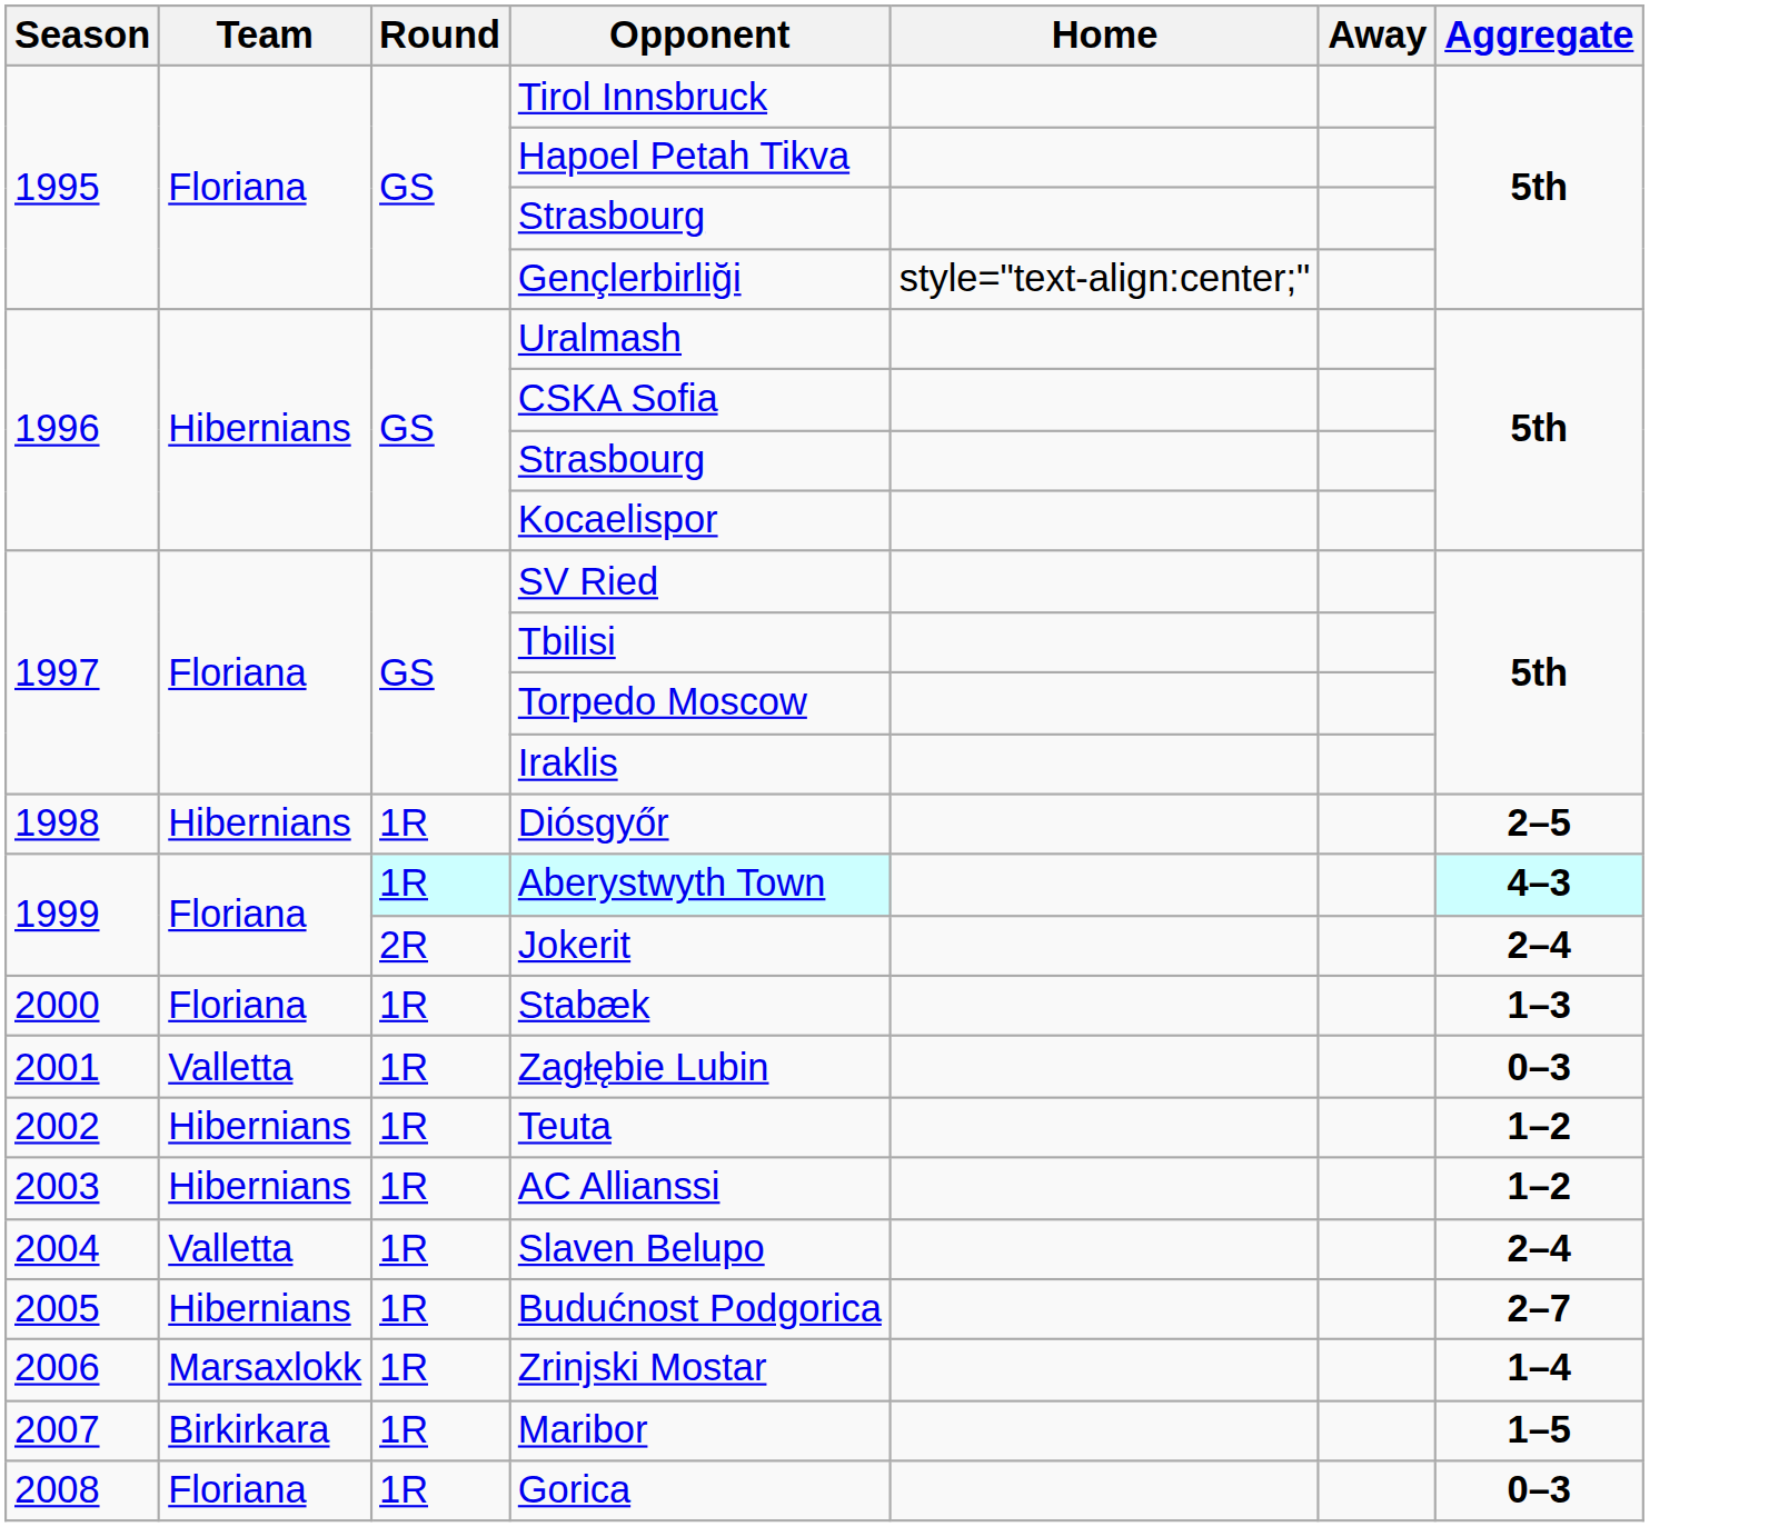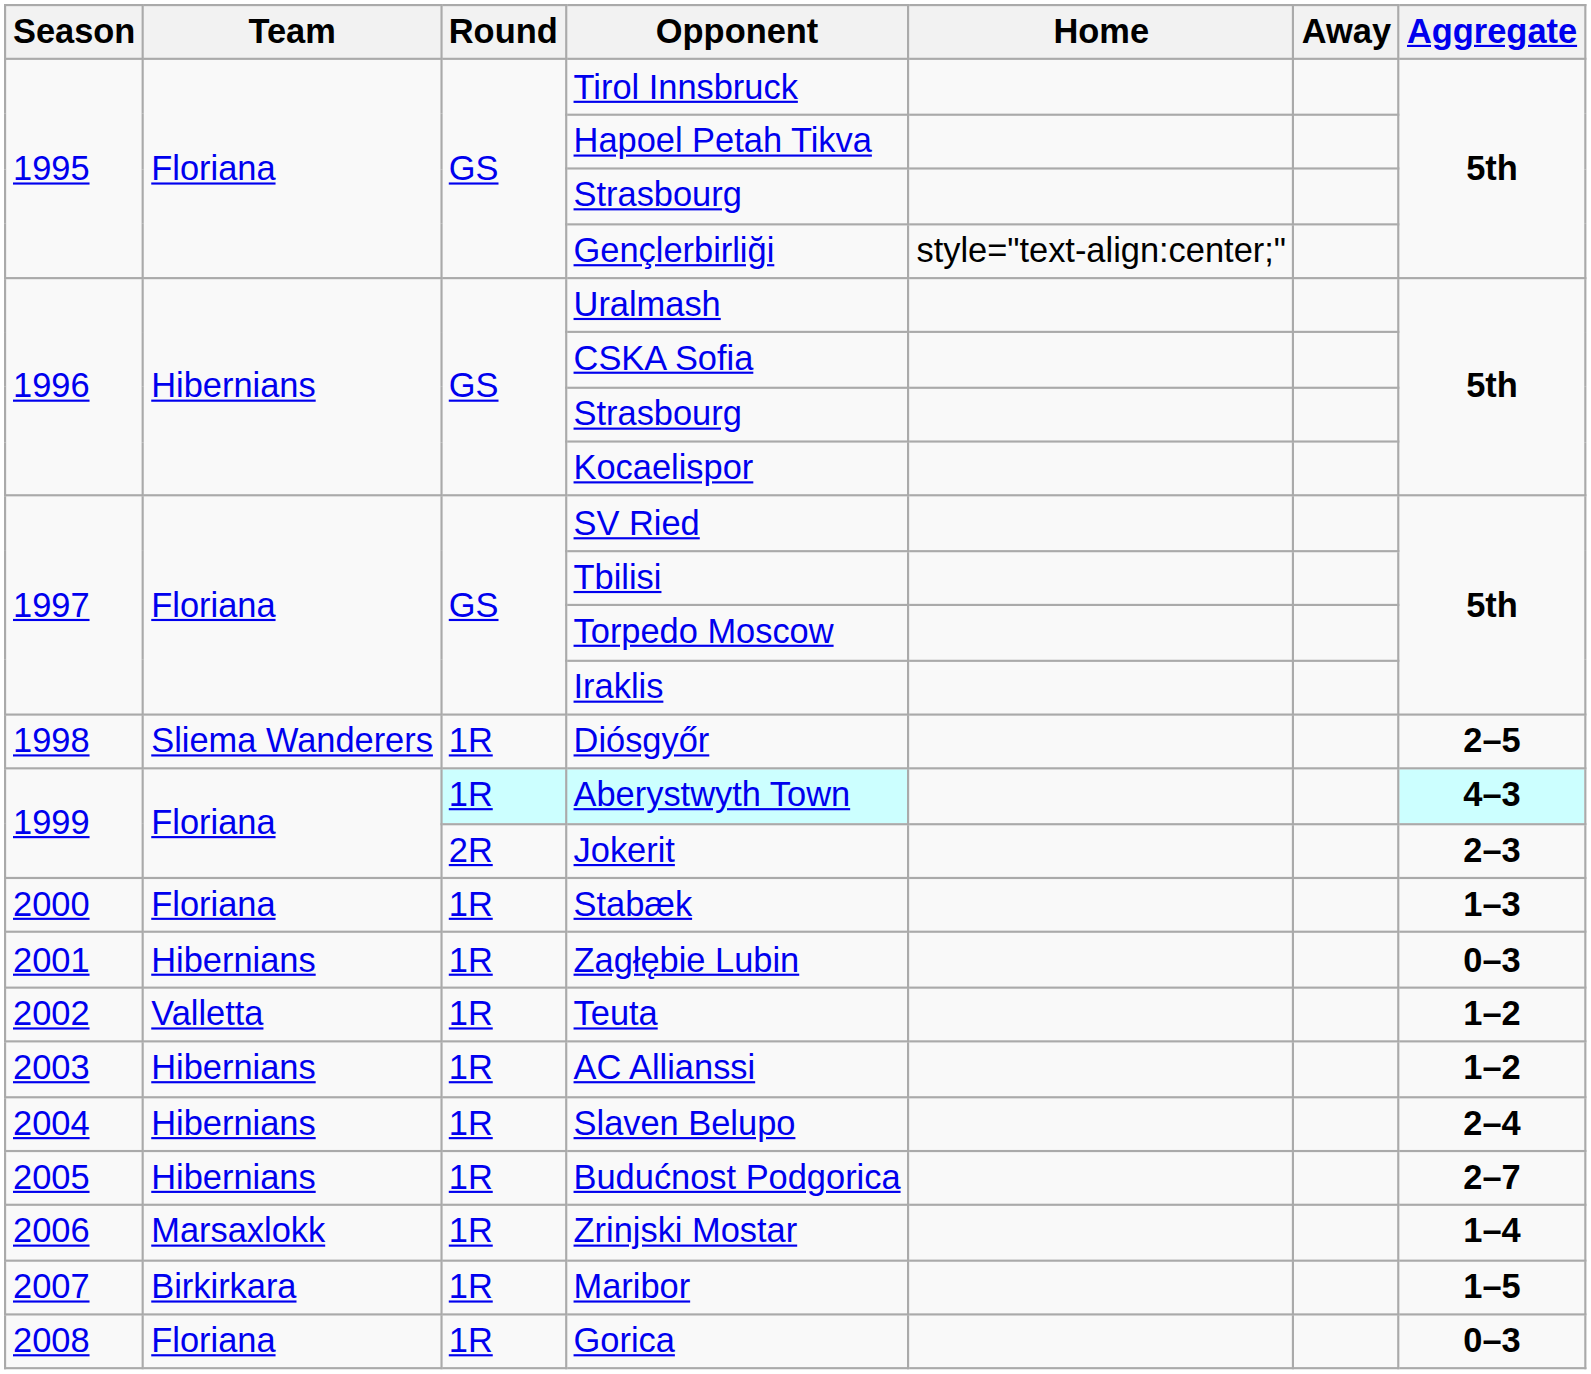Diósgyőr | Team: Hibernians -> Sliema Wanderers
Jokerit | Aggregate: 2–4 -> 2–3
Zagłębie Lubin | Team: Valletta -> Hibernians
Teuta | Team: Hibernians -> Valletta
Slaven Belupo | Team: Valletta -> Hibernians
